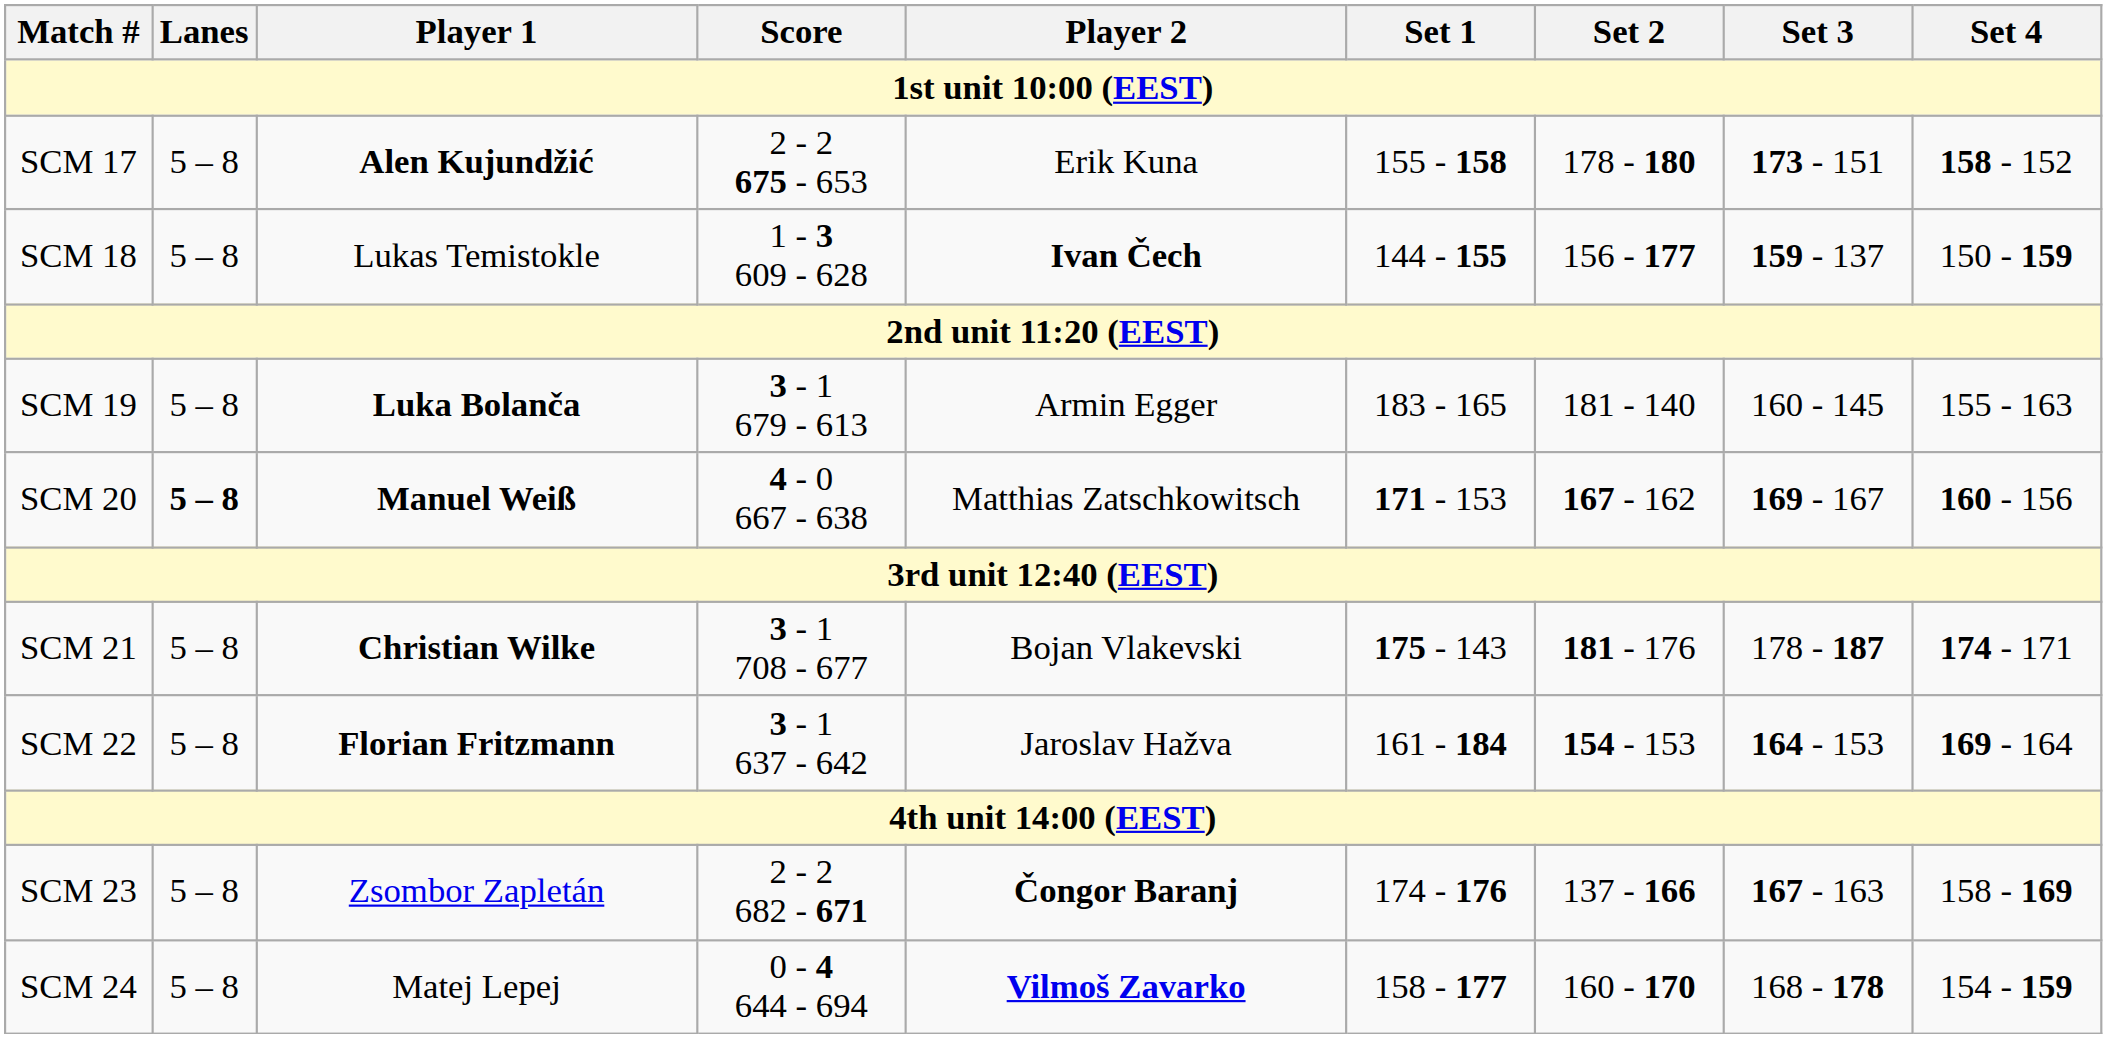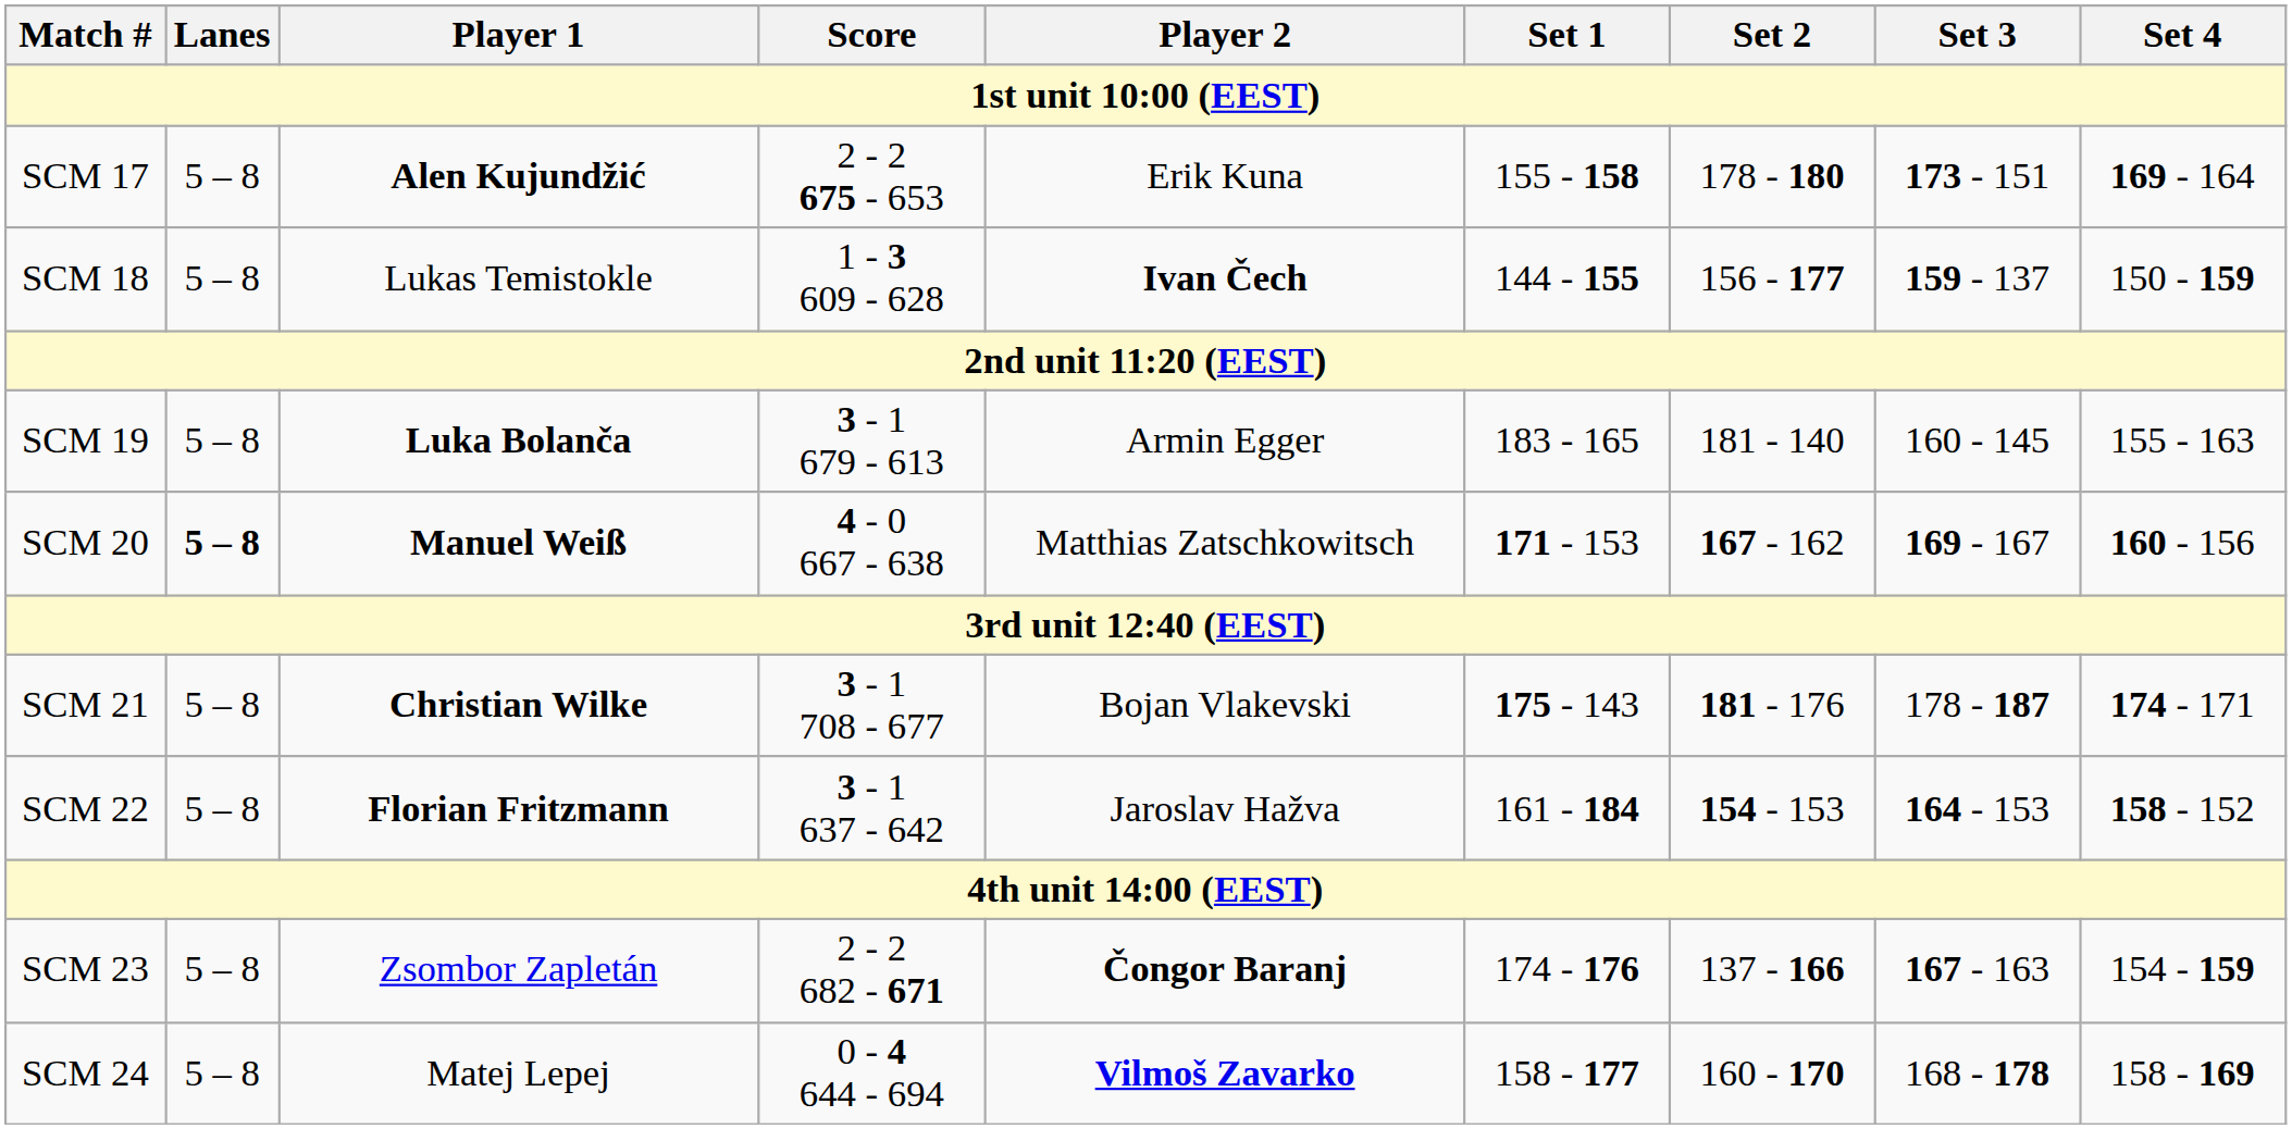SCM 17 | Set 4: 158 - 152 -> 169 - 164
SCM 22 | Set 4: 169 - 164 -> 158 - 152
SCM 23 | Set 4: 158 - 169 -> 154 - 159
SCM 24 | Set 4: 154 - 159 -> 158 - 169
